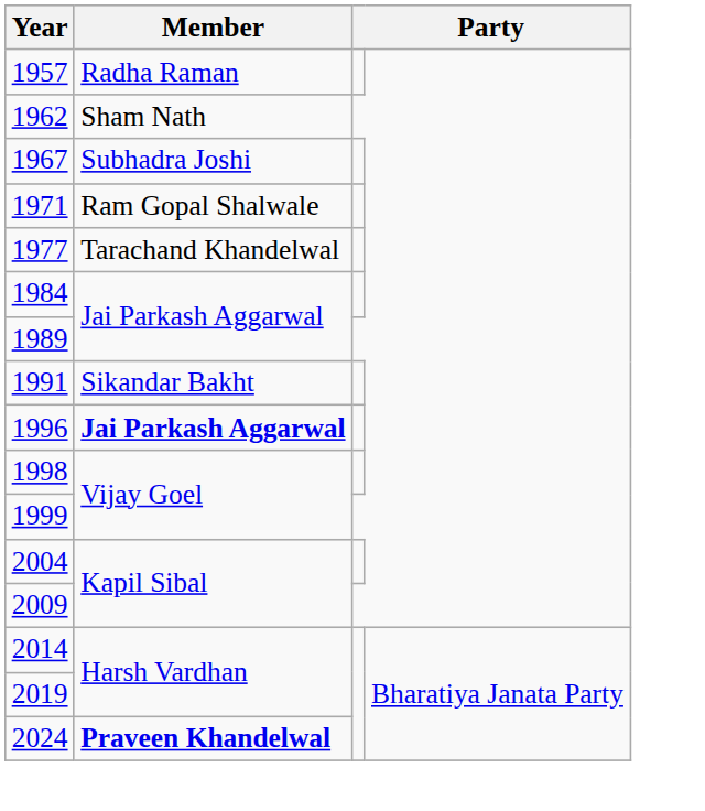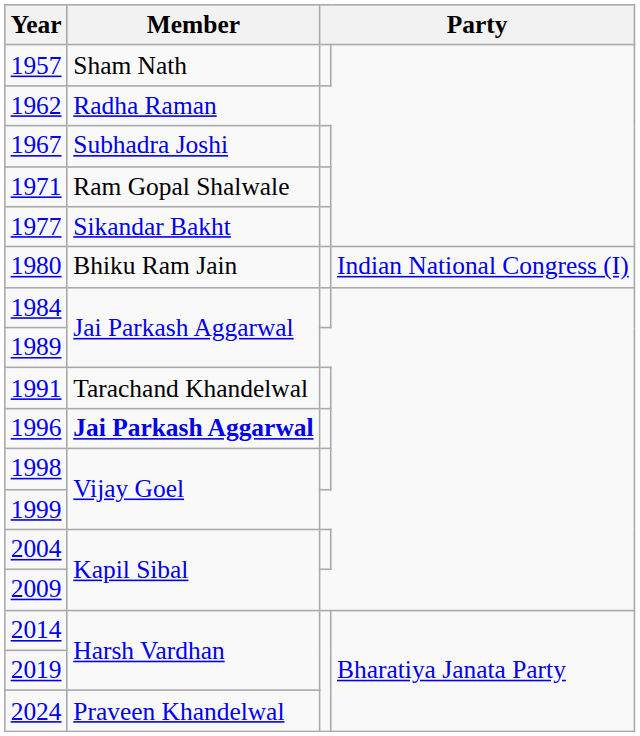1957 | Member: Radha Raman -> Sham Nath
1962 | Member: Sham Nath -> Radha Raman
1977 | Member: Tarachand Khandelwal -> Sikandar Bakht
+ row: 1980 | Bhiku Ram Jain | Indian National Congress (I)
1991 | Member: Sikandar Bakht -> Tarachand Khandelwal
2024 | Member: bold -> normal
